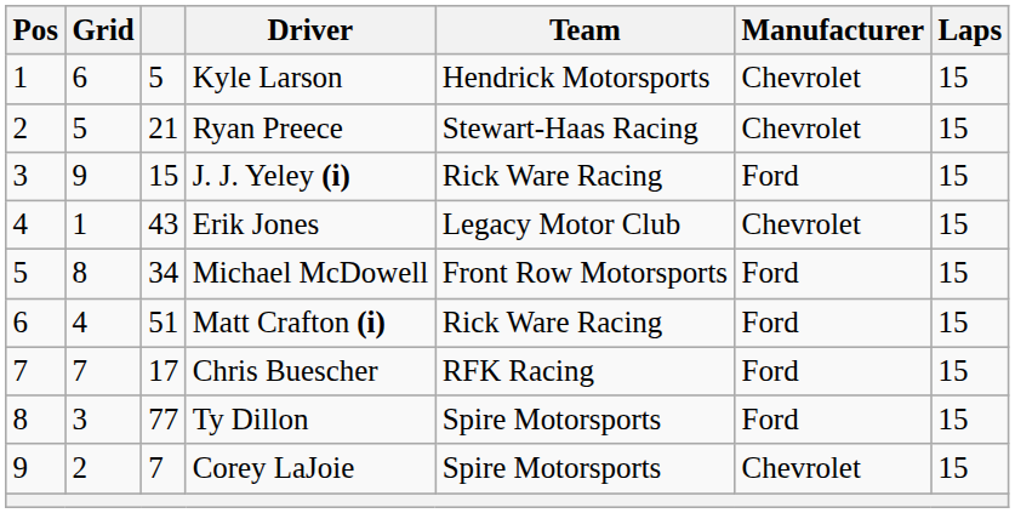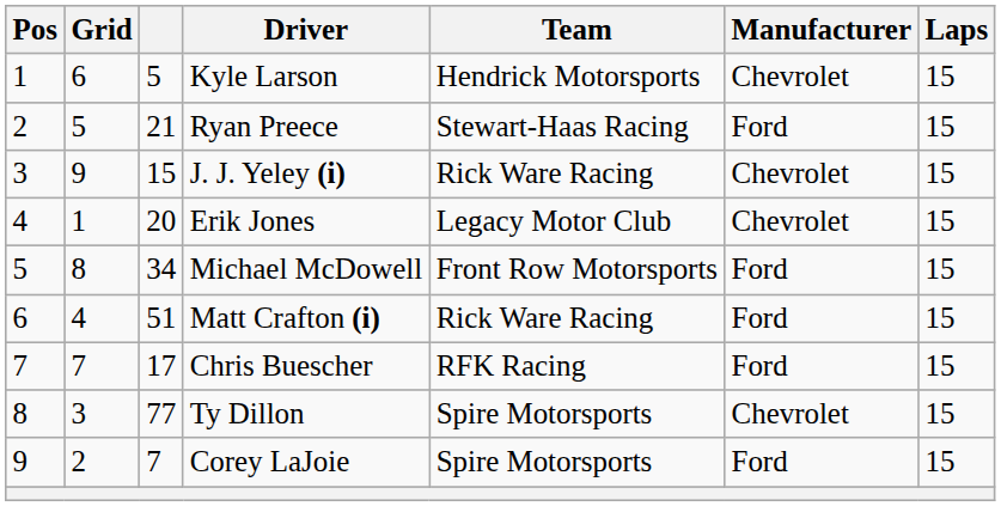Ryan Preece | Manufacturer: Chevrolet -> Ford
J. J. Yeley (i) | Manufacturer: Ford -> Chevrolet
Erik Jones | column 3: 43 -> 20
Ty Dillon | Manufacturer: Ford -> Chevrolet
Corey LaJoie | Manufacturer: Chevrolet -> Ford
